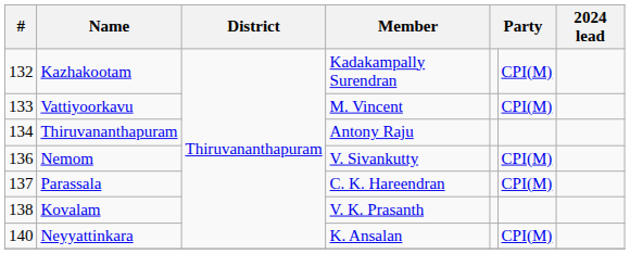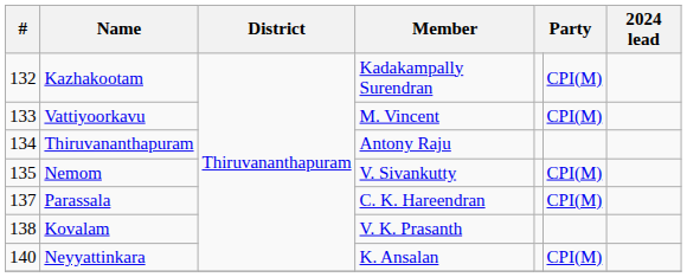Nemom | #: 136 -> 135
